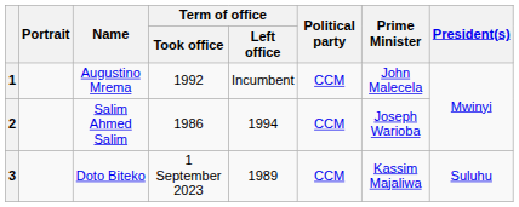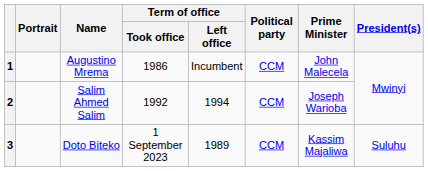1 | Term of office / Took office: 1992 -> 1986
2 | Term of office / Took office: 1986 -> 1992
